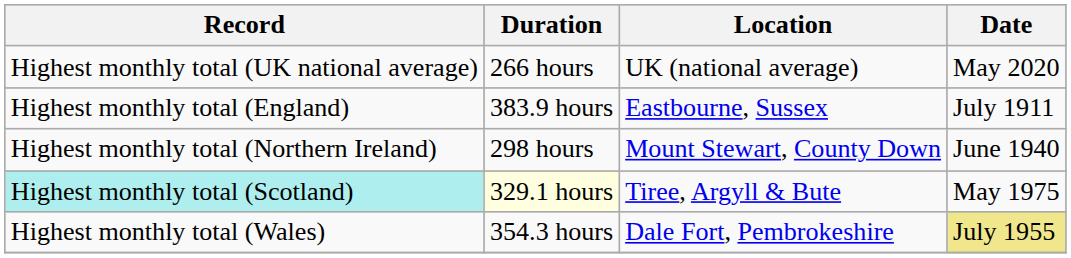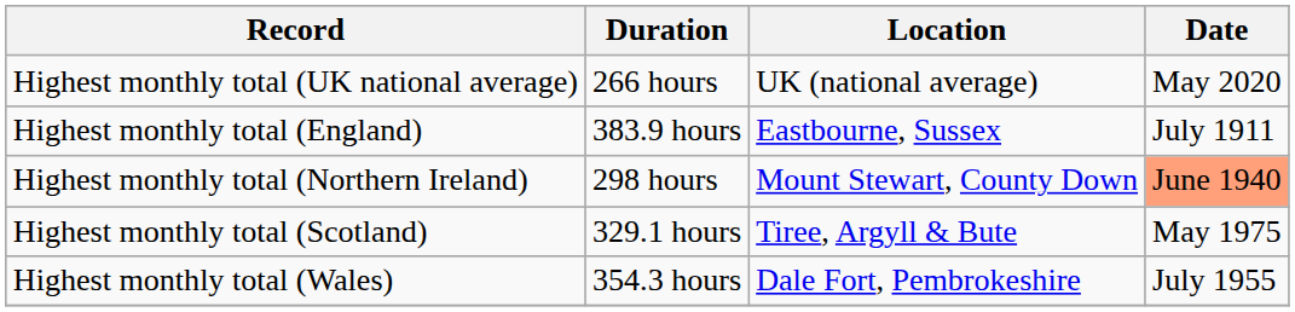row 4 | Date: no background -> lightsalmon background
row 5 | Record: paleturquoise background -> no background
row 5 | Duration: lightyellow background -> no background
row 6 | Date: khaki background -> no background
